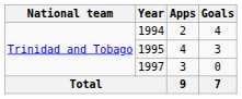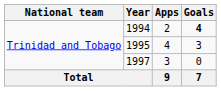1994 | Goals: normal -> bold
